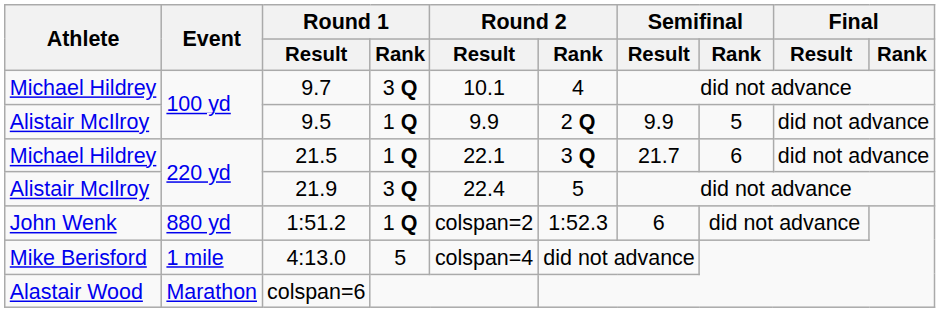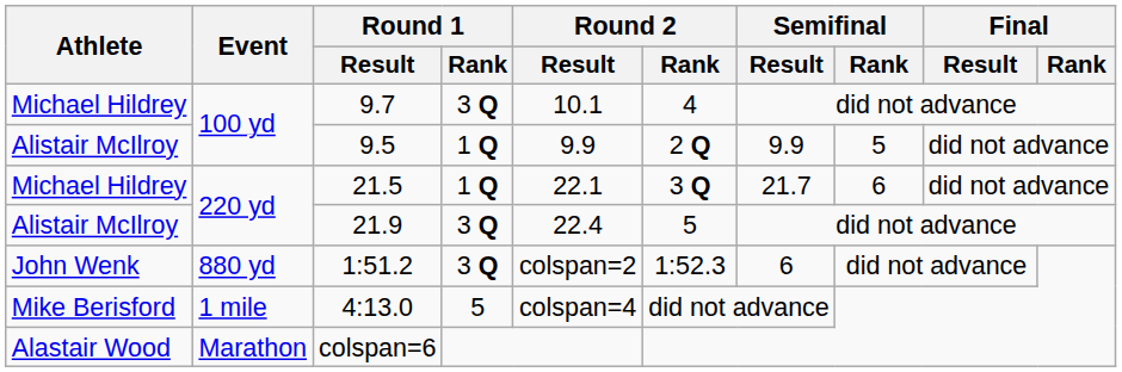1:51.2 | Round 1 / Rank: 1 Q -> 3 Q
